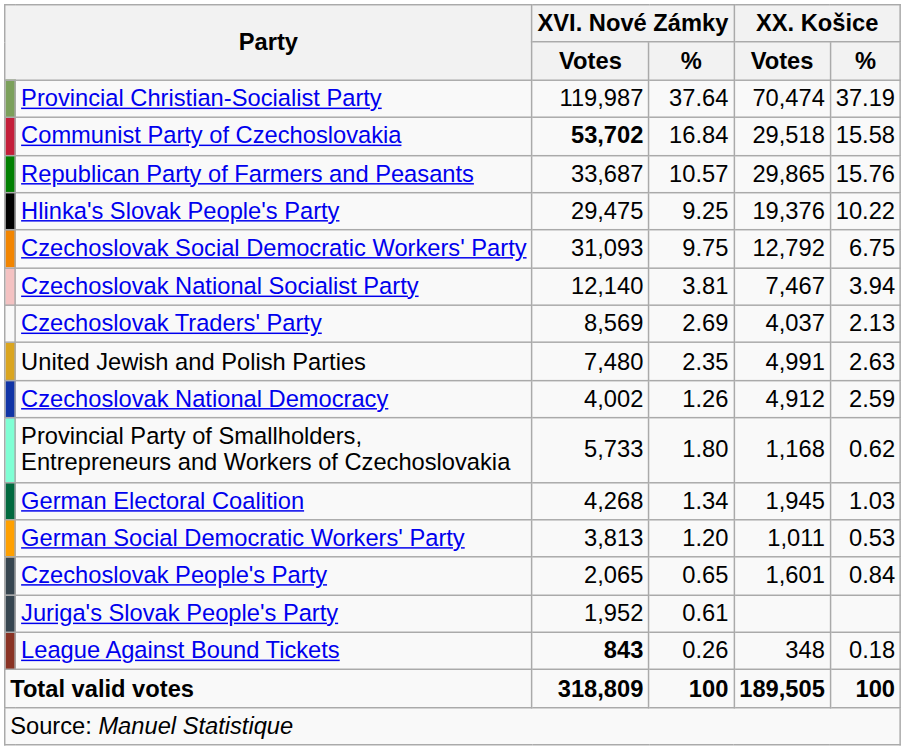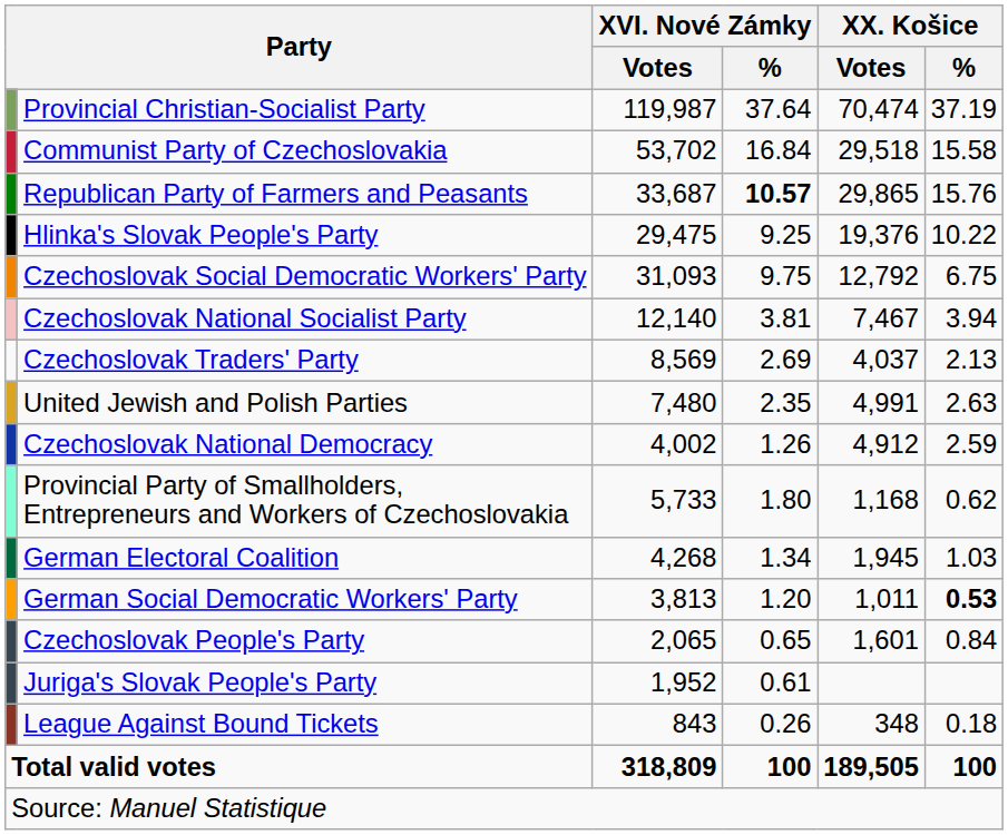Communist Party of Czechoslovakia | XVI. Nové Zámky / Votes: bold -> normal
Republican Party of Farmers and Peasants | XVI. Nové Zámky / %: normal -> bold
German Social Democratic Workers' Party | XX. Košice / %: normal -> bold
League Against Bound Tickets | XVI. Nové Zámky / Votes: bold -> normal
